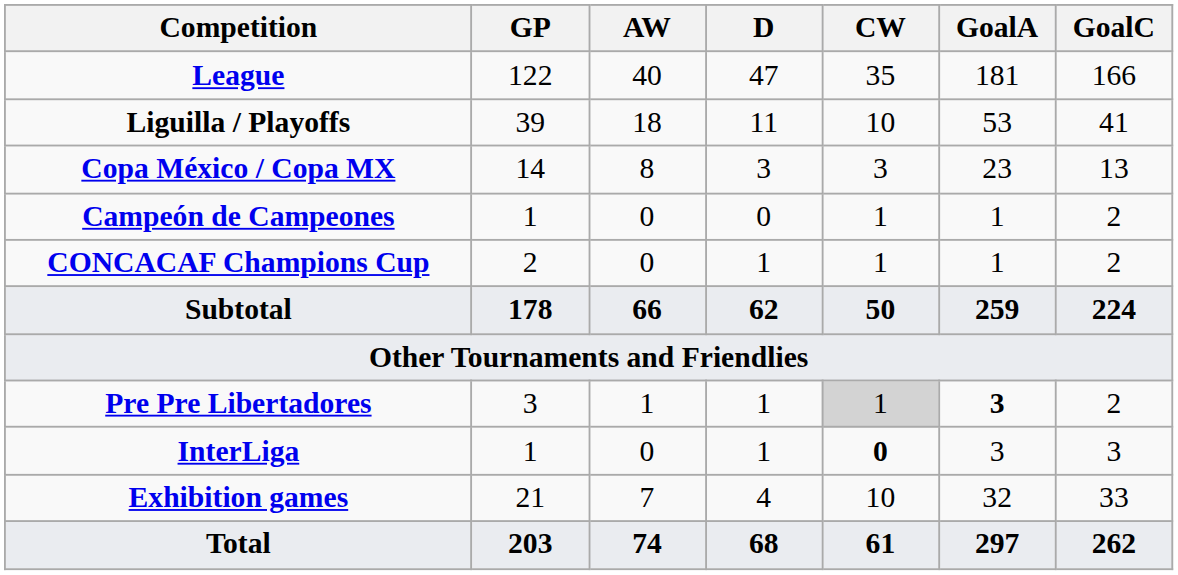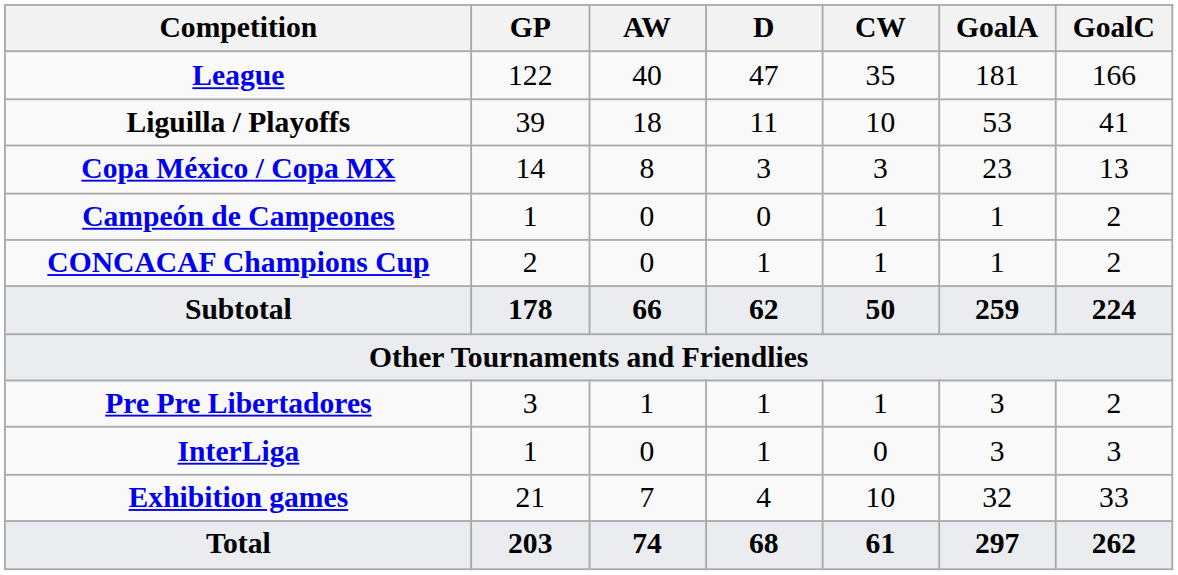Pre Pre Libertadores | CW: lightgrey background -> no background
Pre Pre Libertadores | GoalA: bold -> normal
InterLiga | CW: bold -> normal
